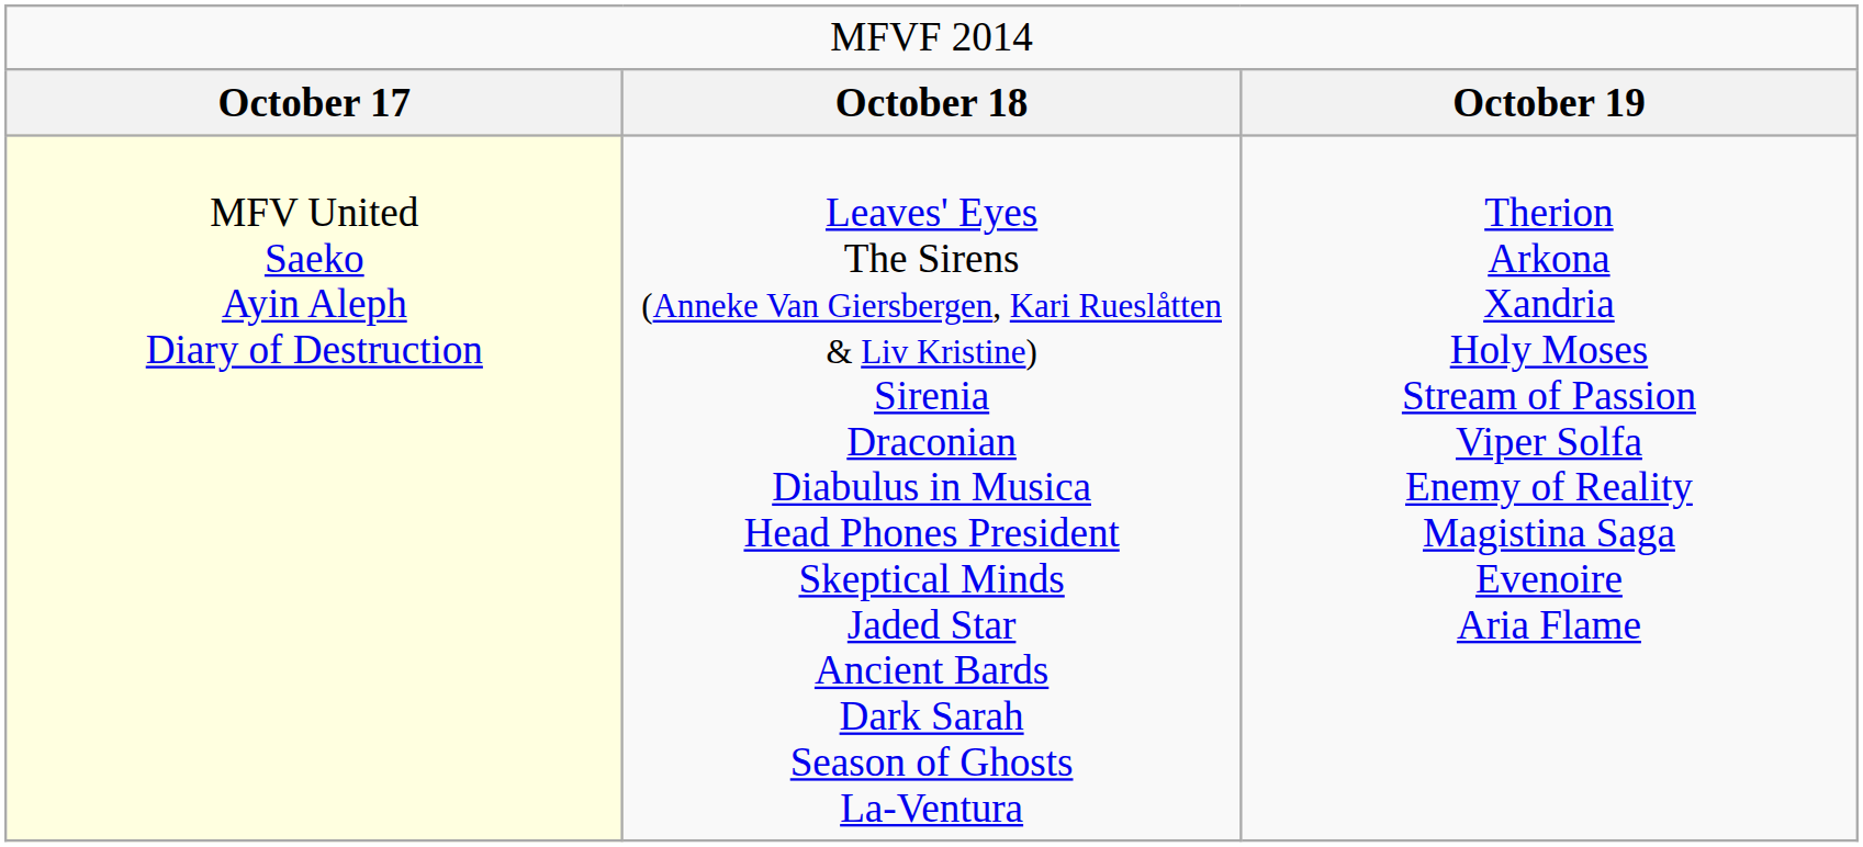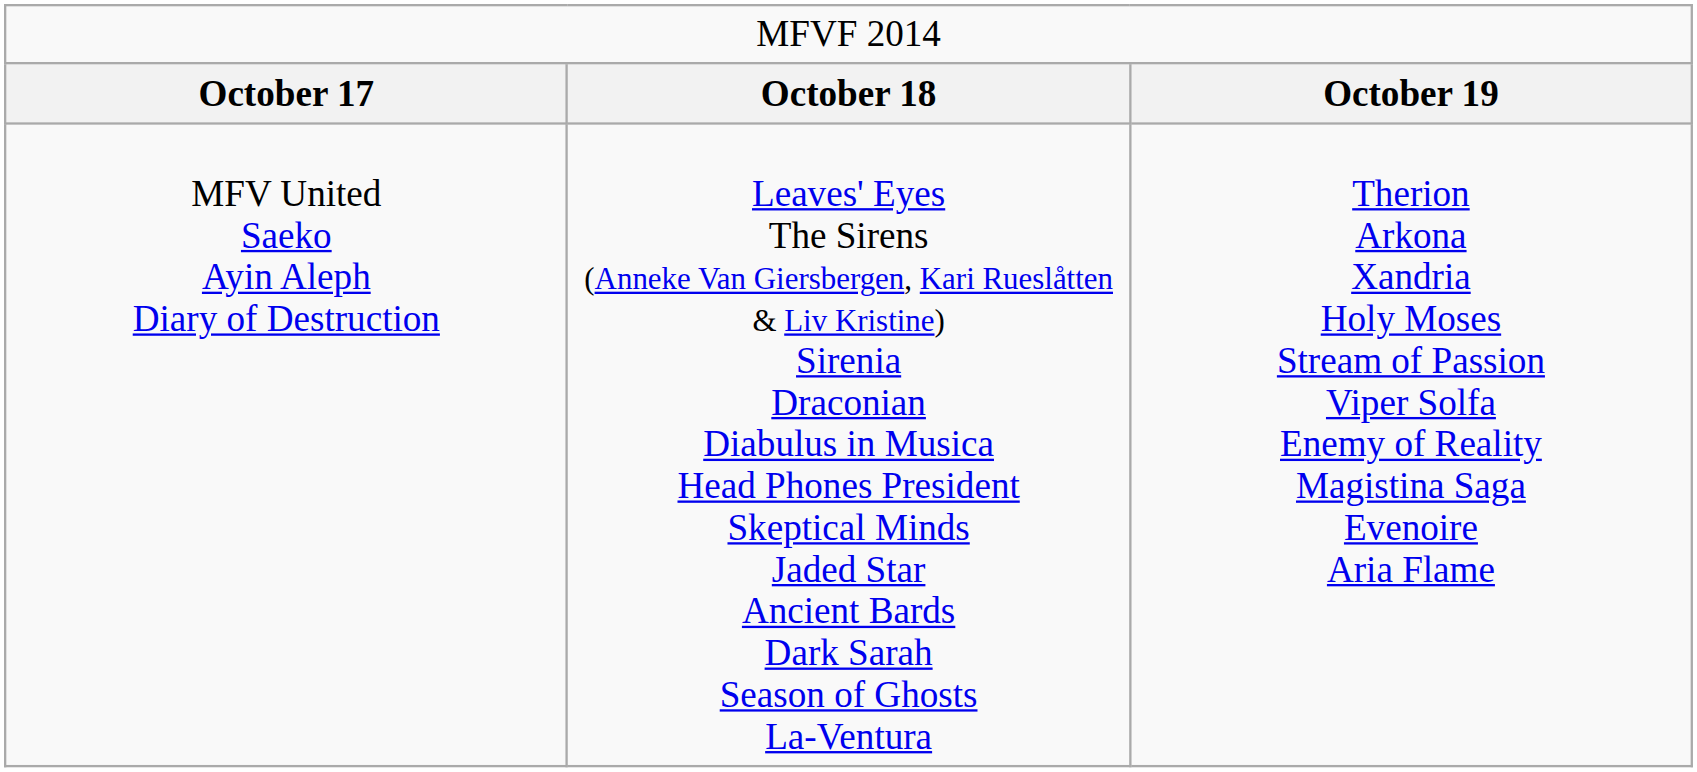MFV United Saeko Ayin Aleph Diary of Destruction | column 1: lightyellow background -> no background
